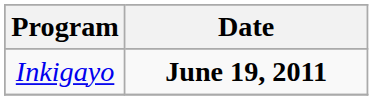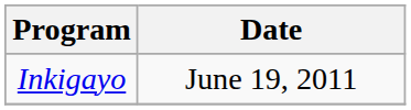Inkigayo | Date: bold -> normal
